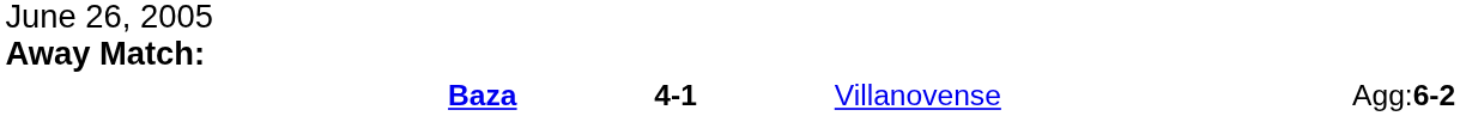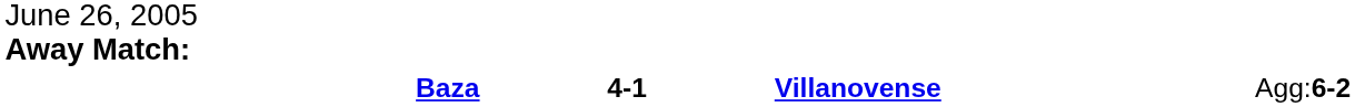Baza | column 3: normal -> bold
